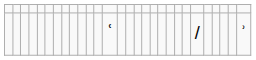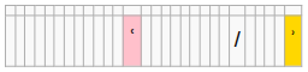row 2 | column 13: no background -> pink background
row 2 | column 28: no background -> gold background
